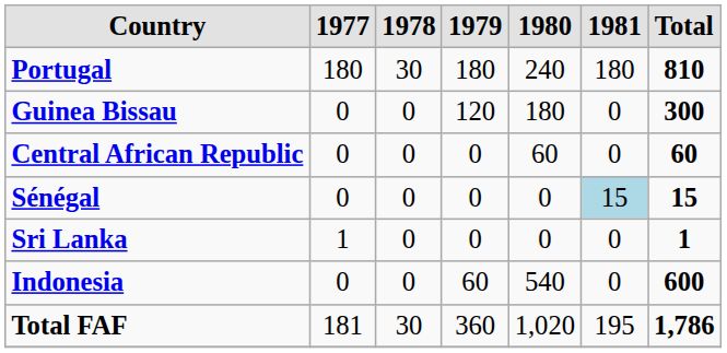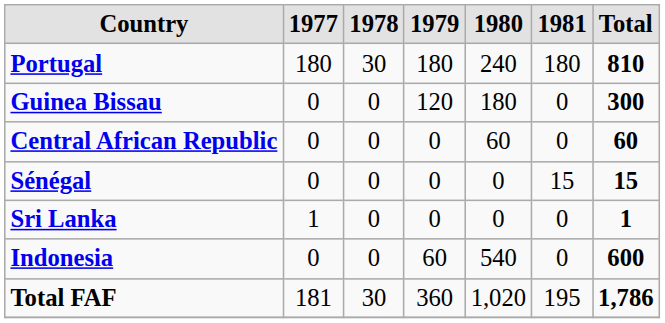Sénégal | 1981: lightblue background -> no background
